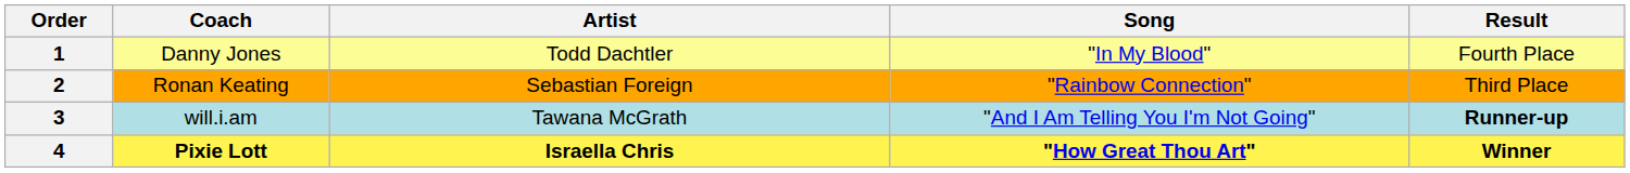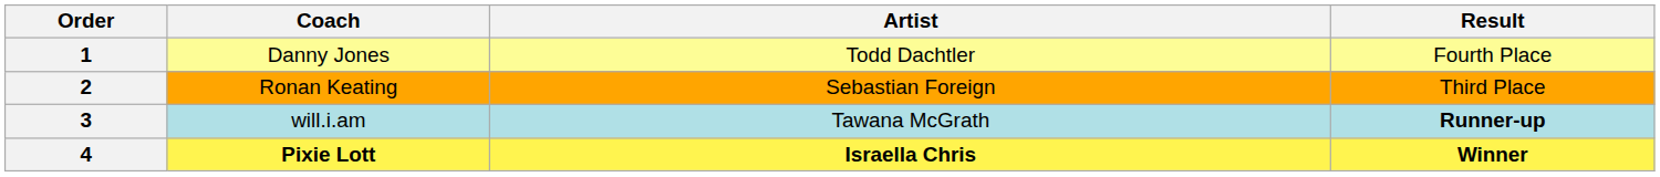- column: Song | "In My Blood" | "Rainbow Connection" | "And I Am Telling You I'm Not Going" | "How Great Thou Art"
